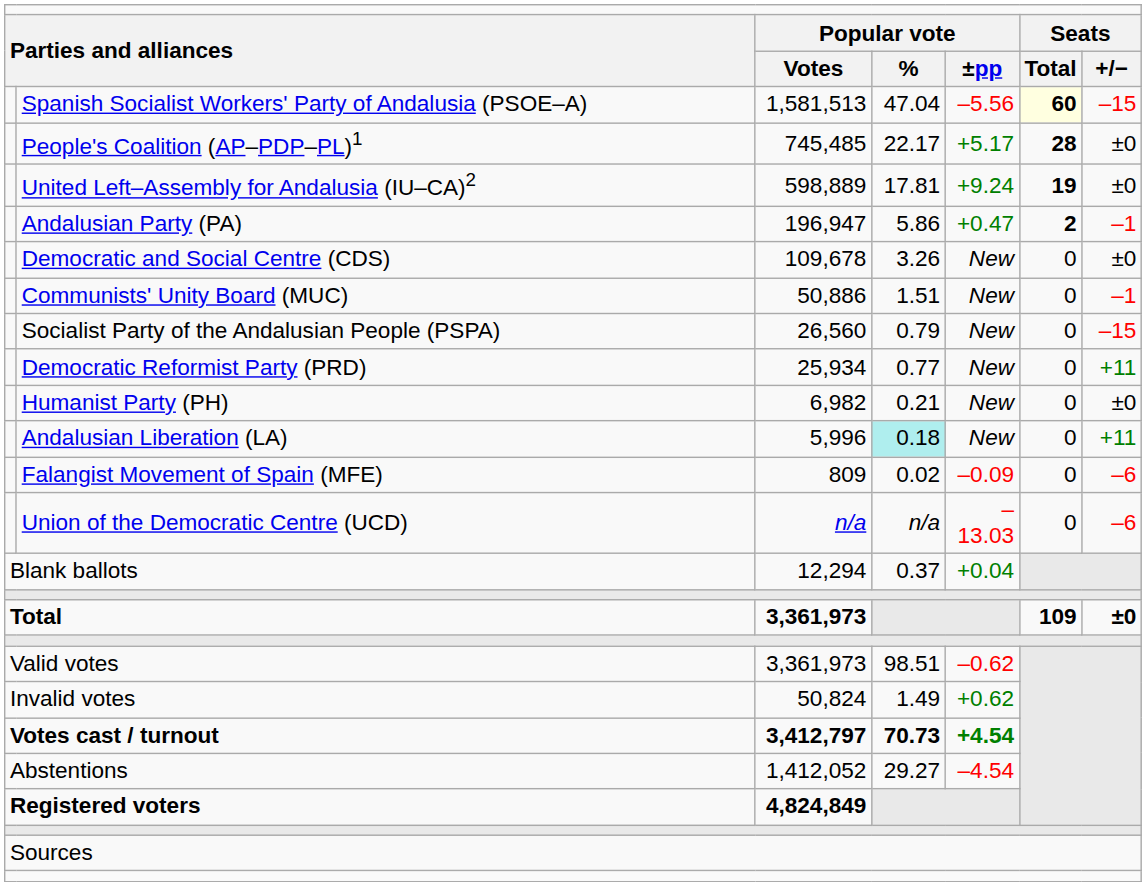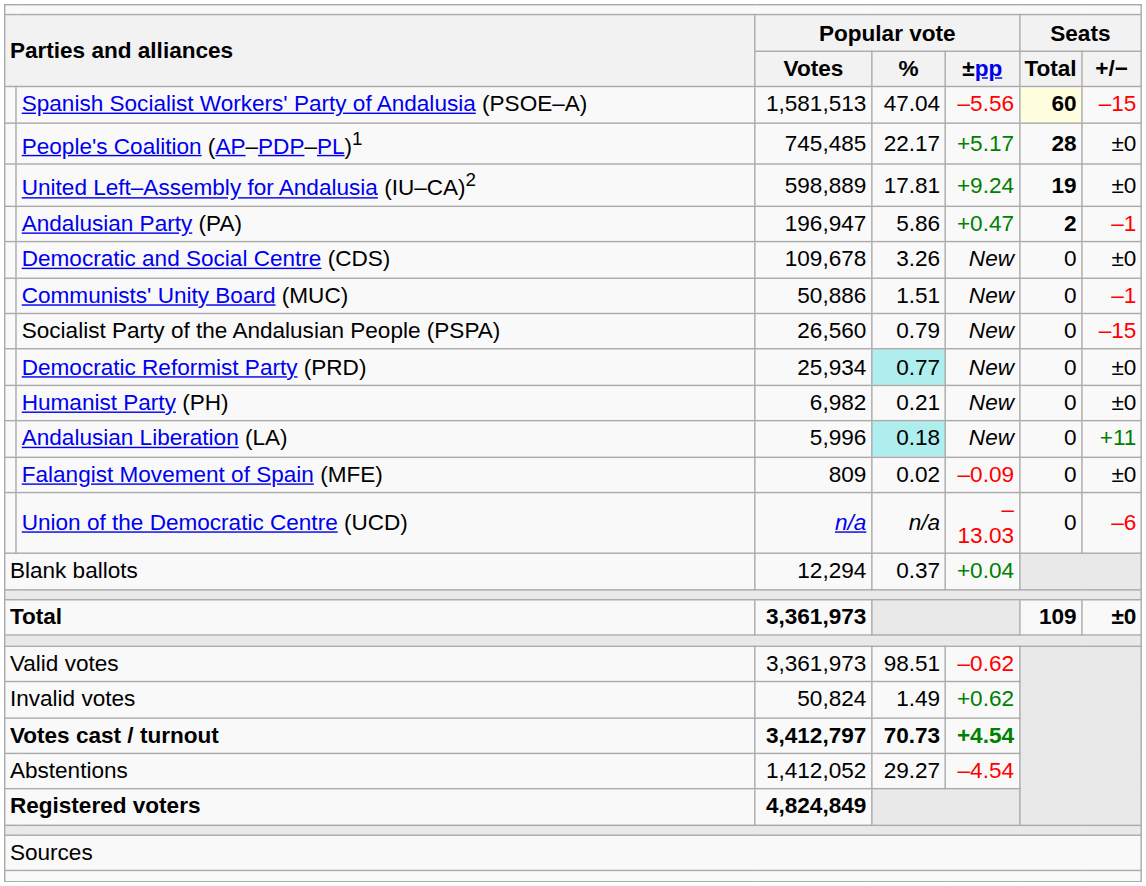Democratic Reformist Party (PRD) | column 4: no background -> paleturquoise background
Democratic Reformist Party (PRD) | column 7: +11 -> ±0
Falangist Movement of Spain (MFE) | column 7: –6 -> ±0
